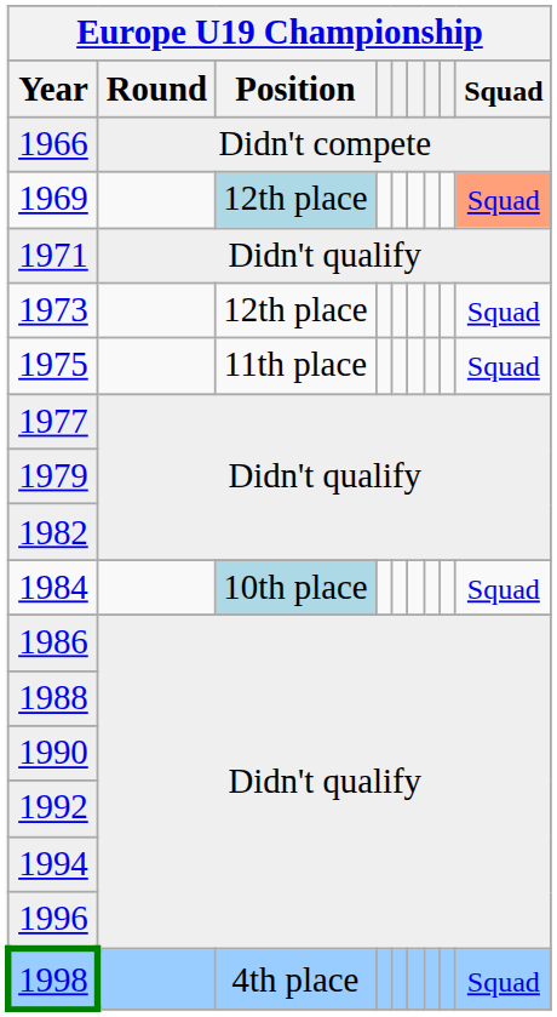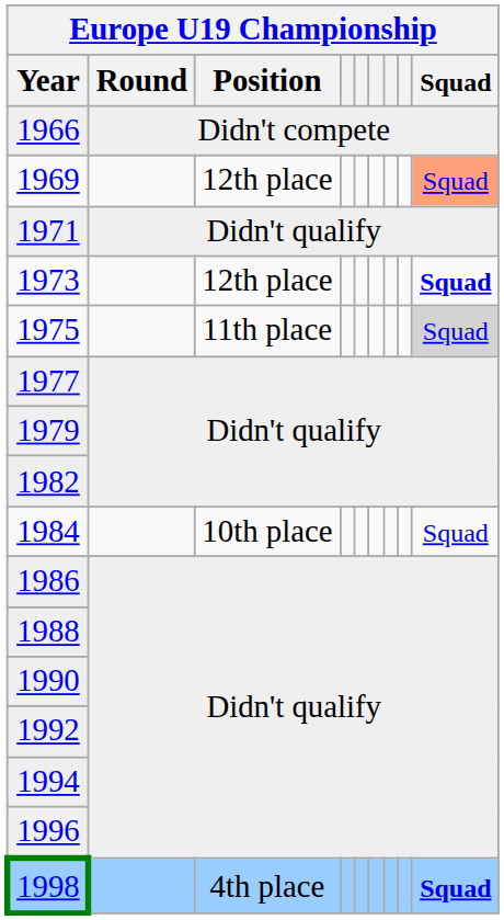1969 | Europe U19 Championship / Position: lightblue background -> no background
1973 | Europe U19 Championship / Squad: normal -> bold
1975 | Europe U19 Championship / Squad: no background -> lightgrey background
1984 | Europe U19 Championship / Position: lightblue background -> no background
1998 | Europe U19 Championship / Squad: normal -> bold
